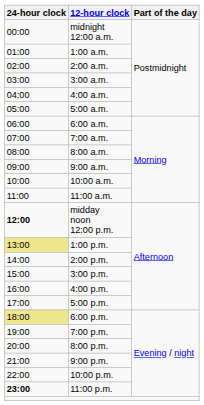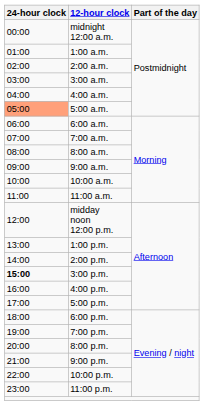5:00 a.m. | 24-hour clock: no background -> lightsalmon background
midday noon 12:00 p.m. | 24-hour clock: bold -> normal
1:00 p.m. | 24-hour clock: khaki background -> no background
3:00 p.m. | 24-hour clock: normal -> bold
6:00 p.m. | 24-hour clock: khaki background -> no background
11:00 p.m. | 24-hour clock: bold -> normal
